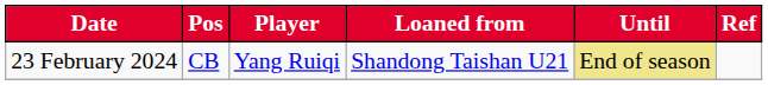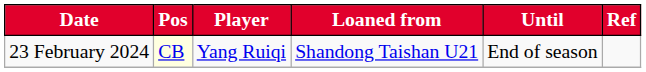23 February 2024 | Pos: no background -> lightyellow background
23 February 2024 | Until: khaki background -> no background
